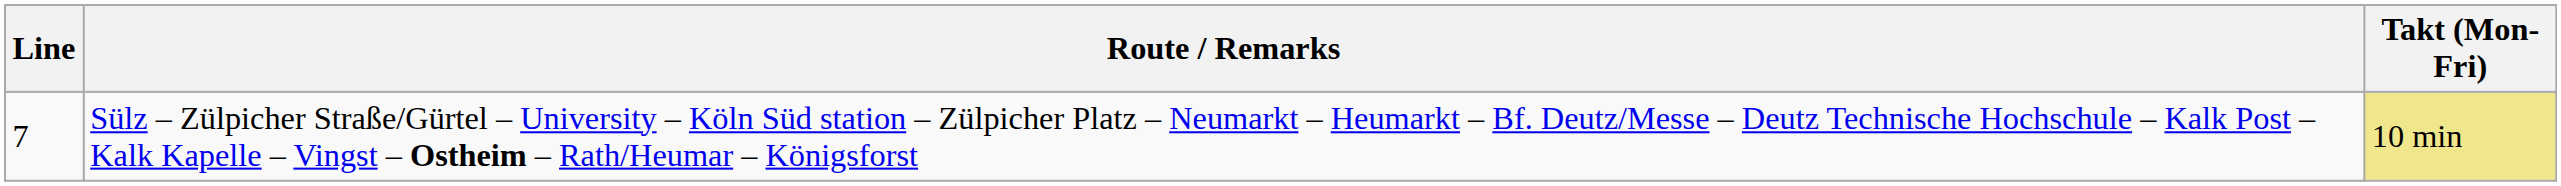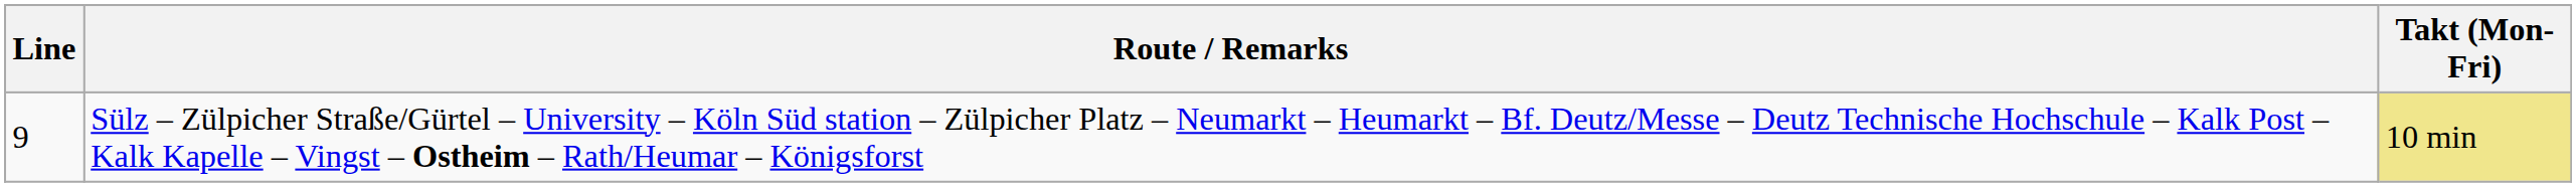row 2 | Line: 7 -> 9
